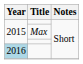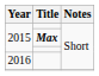2015 / Max | Title: normal -> bold
2016 | Year: lightblue background -> no background
